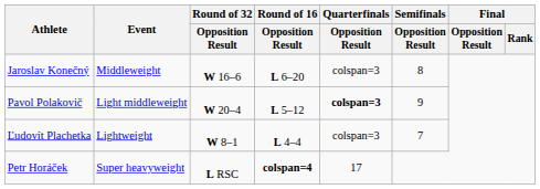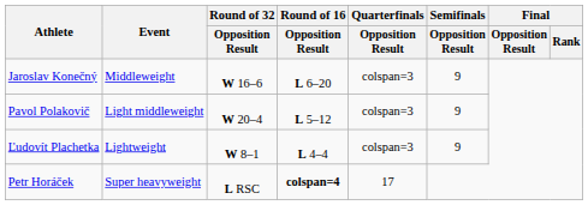Jaroslav Konečný | Semifinals / Opposition Result: 8 -> 9
Pavol Polakovič | Quarterfinals / Opposition Result: bold -> normal
Ľudovít Plachetka | Semifinals / Opposition Result: 7 -> 9
